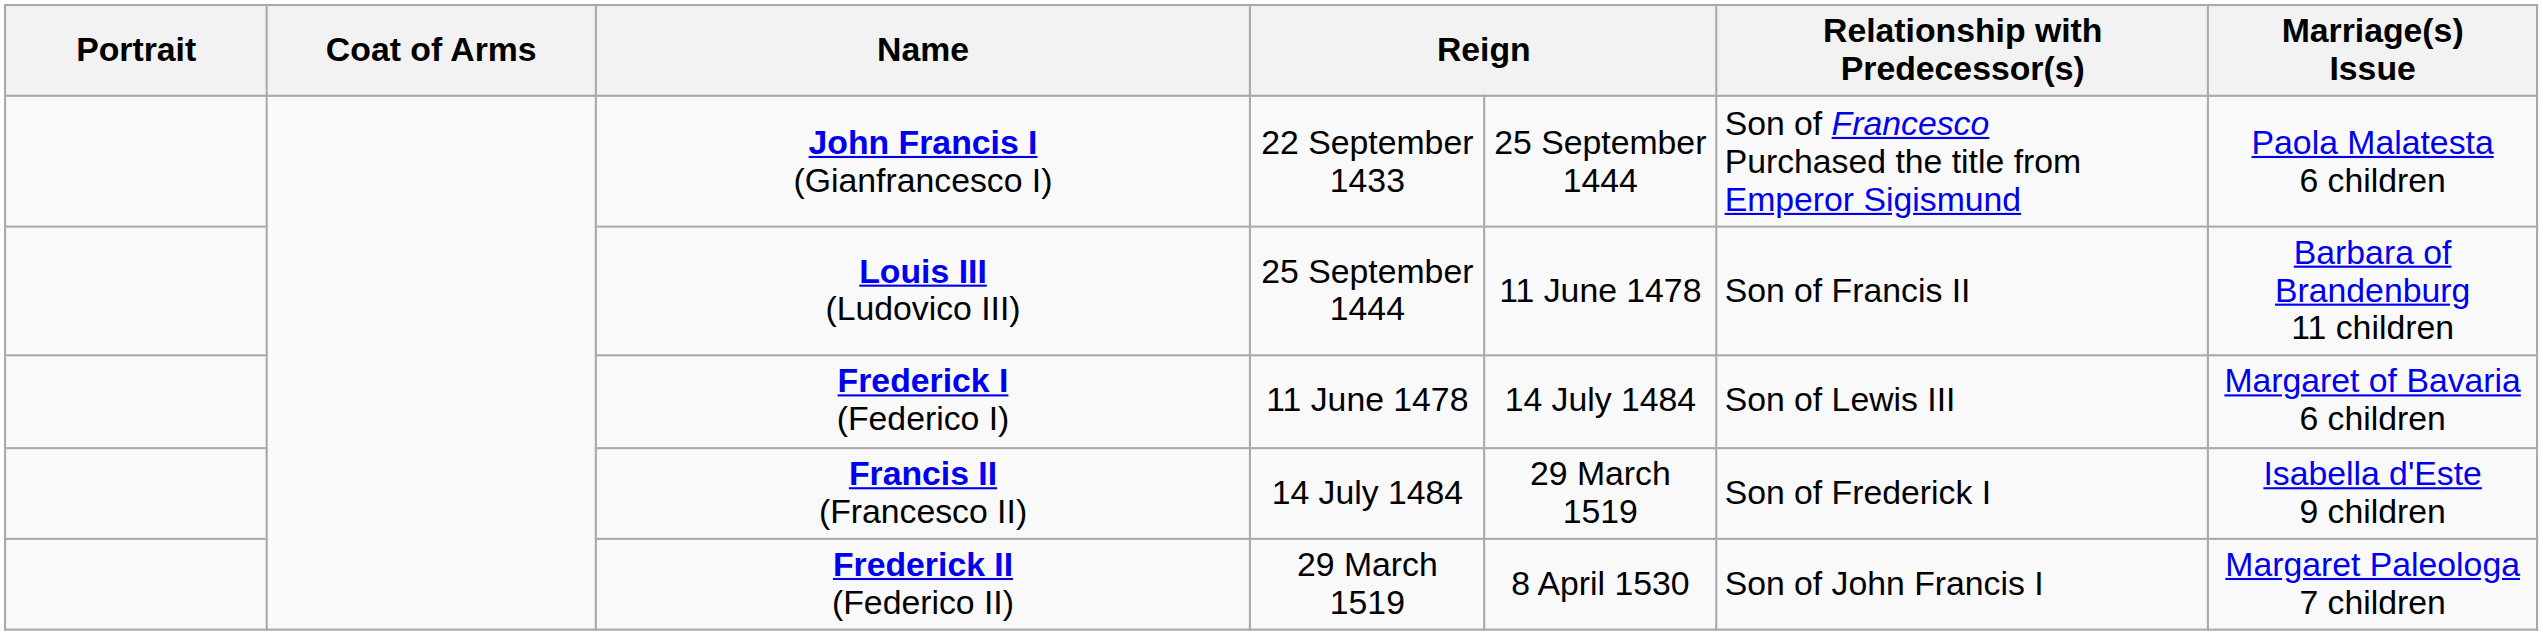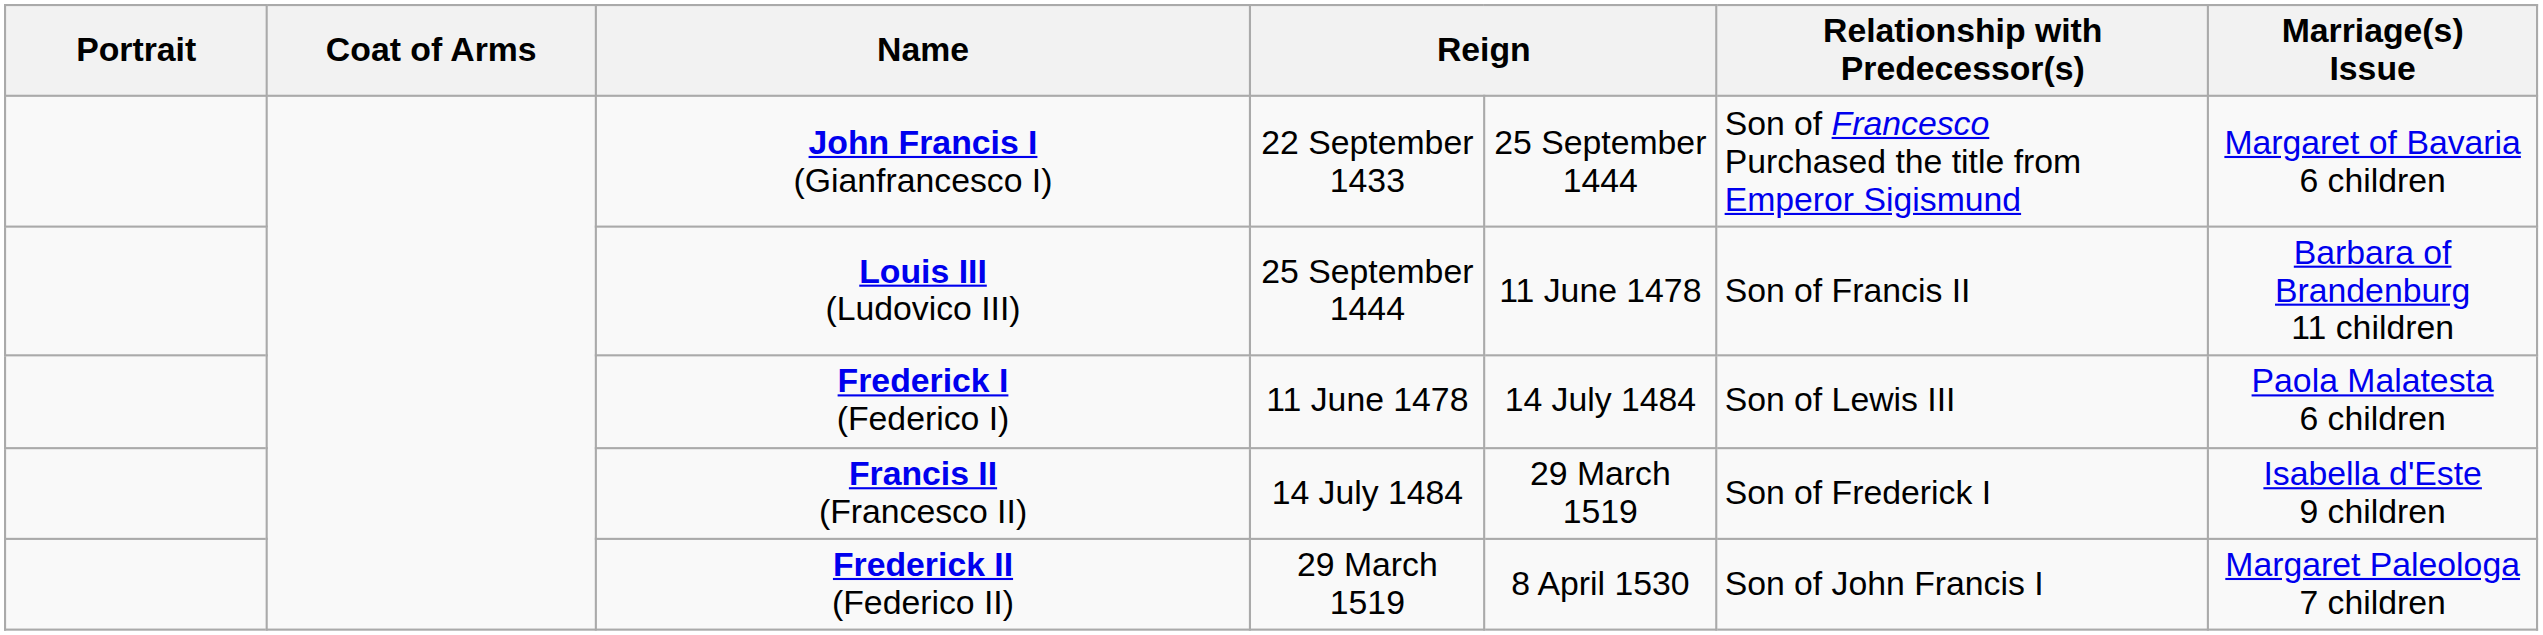John Francis I (Gianfrancesco I) | Marriage(s) Issue: Paola Malatesta 6 children -> Margaret of Bavaria 6 children
Frederick I (Federico I) | Marriage(s) Issue: Margaret of Bavaria 6 children -> Paola Malatesta 6 children
